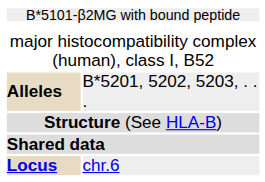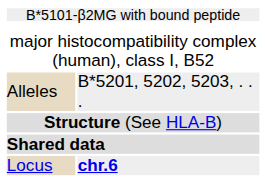Alleles | column 1: bold -> normal
Locus | column 1: bold -> normal
Locus | column 2: normal -> bold
